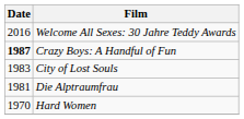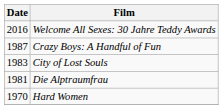Crazy Boys: A Handful of Fun | Date: bold -> normal
